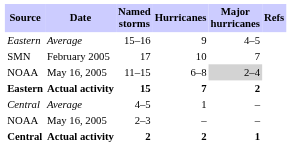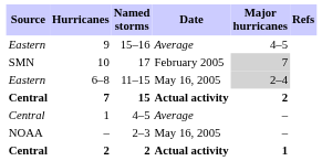columns swapped: Date <-> Hurricanes
17 | Major hurricanes: no background -> lightgrey background
11–15 | Source: NOAA -> Eastern
15 | Source: Eastern -> Central
